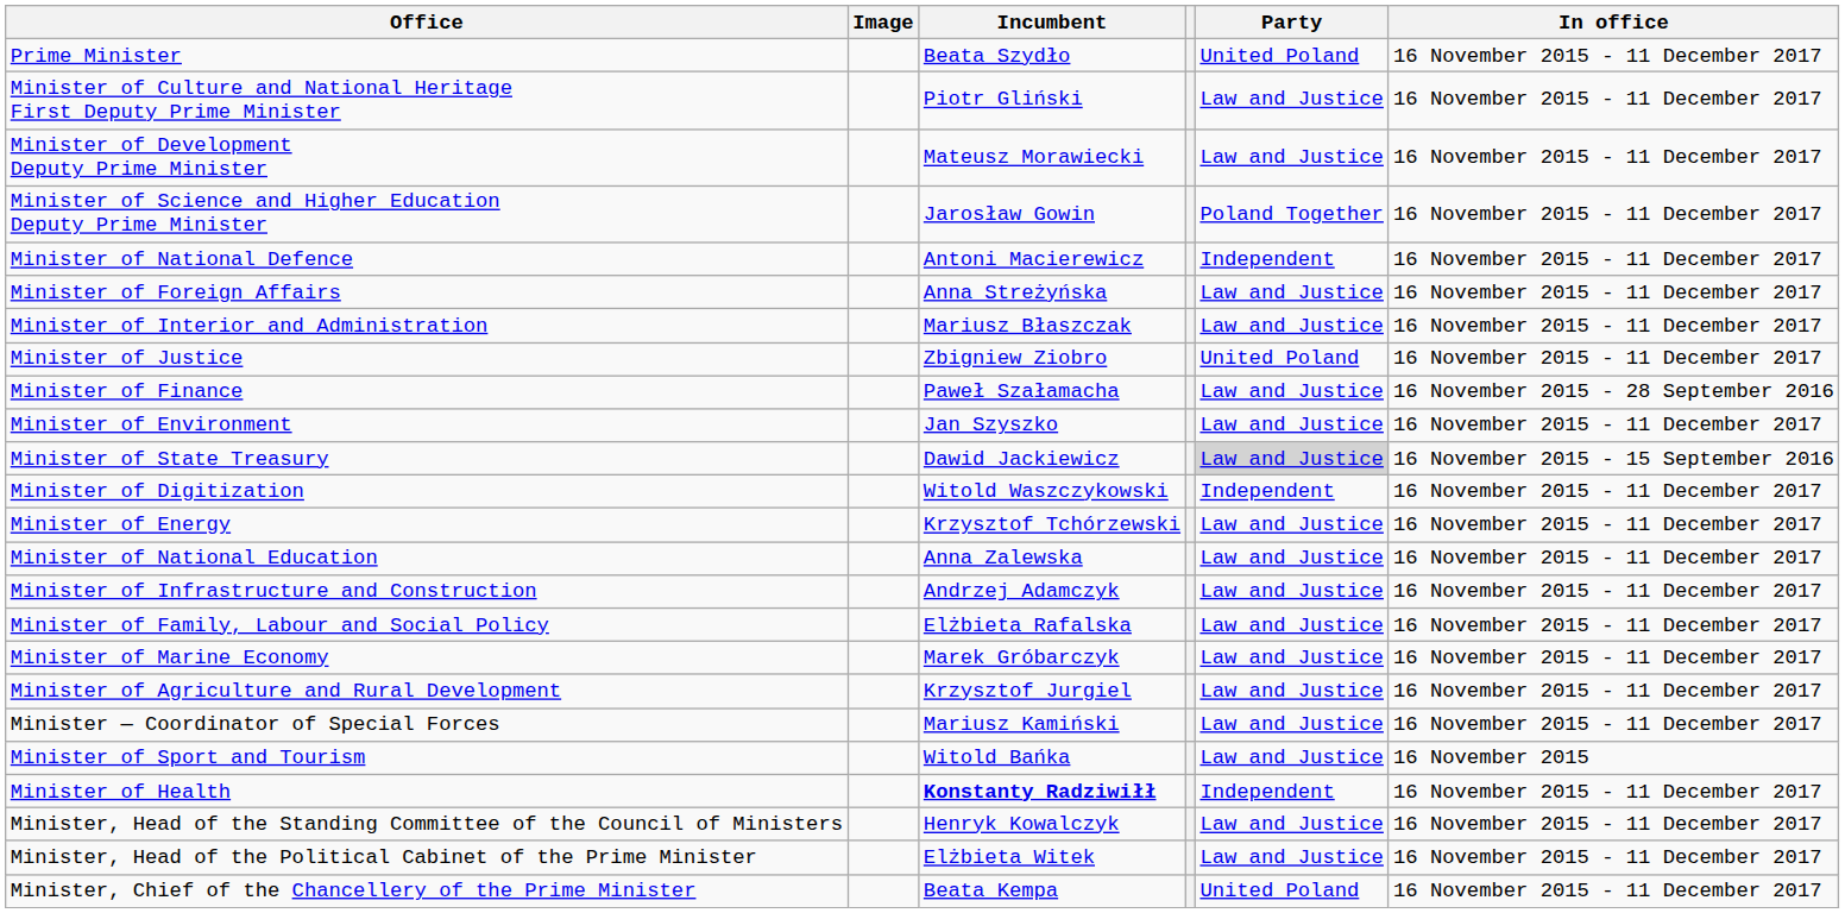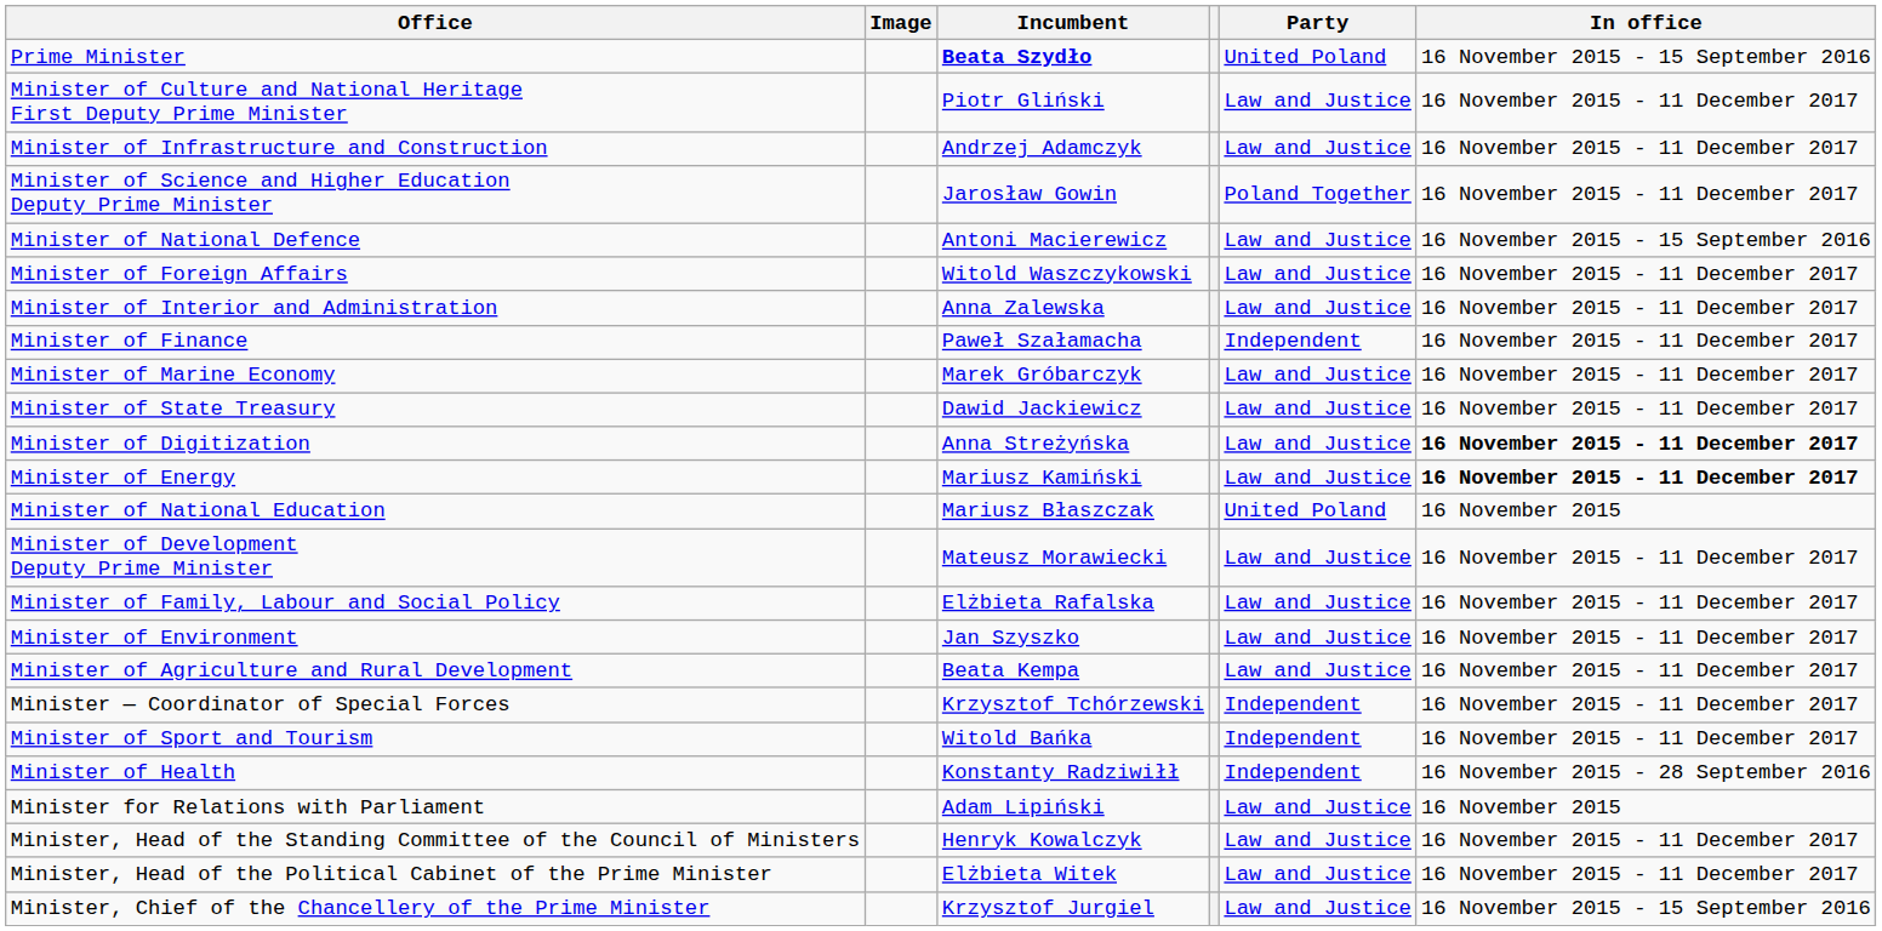Prime Minister | Incumbent: normal -> bold
Prime Minister | In office: 16 November 2015 - 11 December 2017 -> 16 November 2015 - 15 September 2016
rows swapped: Minister of Development Deputy Prime Minister <-> Minister of Infrastructure and Construction
Minister of National Defence | Party: Independent -> Law and Justice
Minister of National Defence | In office: 16 November 2015 - 11 December 2017 -> 16 November 2015 - 15 September 2016
Minister of Foreign Affairs | Incumbent: Anna Streżyńska -> Witold Waszczykowski
Minister of Interior and Administration | Incumbent: Mariusz Błaszczak -> Anna Zalewska
- row: Minister of Justice | Zbigniew Ziobro | United Poland | 16 November 2015 - 11 December 2017
Minister of Finance | Party: Law and Justice -> Independent
Minister of Finance | In office: 16 November 2015 - 28 September 2016 -> 16 November 2015 - 11 December 2017
rows swapped: Minister of Marine Economy <-> Minister of Environment
Minister of State Treasury | Party: lightgrey background -> no background
Minister of State Treasury | In office: 16 November 2015 - 15 September 2016 -> 16 November 2015 - 11 December 2017
Minister of Digitization | Incumbent: Witold Waszczykowski -> Anna Streżyńska
Minister of Digitization | Party: Independent -> Law and Justice
Minister of Digitization | In office: normal -> bold
Minister of Energy | Incumbent: Krzysztof Tchórzewski -> Mariusz Kamiński
Minister of Energy | In office: normal -> bold
Minister of National Education | Incumbent: Anna Zalewska -> Mariusz Błaszczak
Minister of National Education | Party: Law and Justice -> United Poland
Minister of National Education | In office: 16 November 2015 - 11 December 2017 -> 16 November 2015
Minister of Agriculture and Rural Development | Incumbent: Krzysztof Jurgiel -> Beata Kempa
Minister — Coordinator of Special Forces | Incumbent: Mariusz Kamiński -> Krzysztof Tchórzewski
Minister — Coordinator of Special Forces | Party: Law and Justice -> Independent
Minister of Sport and Tourism | Party: Law and Justice -> Independent
Minister of Sport and Tourism | In office: 16 November 2015 -> 16 November 2015 - 11 December 2017
Minister of Health | Incumbent: bold -> normal
Minister of Health | In office: 16 November 2015 - 11 December 2017 -> 16 November 2015 - 28 September 2016
+ row: Minister for Relations with Parliament | Adam Lipiński | Law and Justice | 16 November 2015
Minister, Chief of the Chancellery of the Prime Minister | Incumbent: Beata Kempa -> Krzysztof Jurgiel
Minister, Chief of the Chancellery of the Prime Minister | Party: United Poland -> Law and Justice
Minister, Chief of the Chancellery of the Prime Minister | In office: 16 November 2015 - 11 December 2017 -> 16 November 2015 - 15 September 2016
